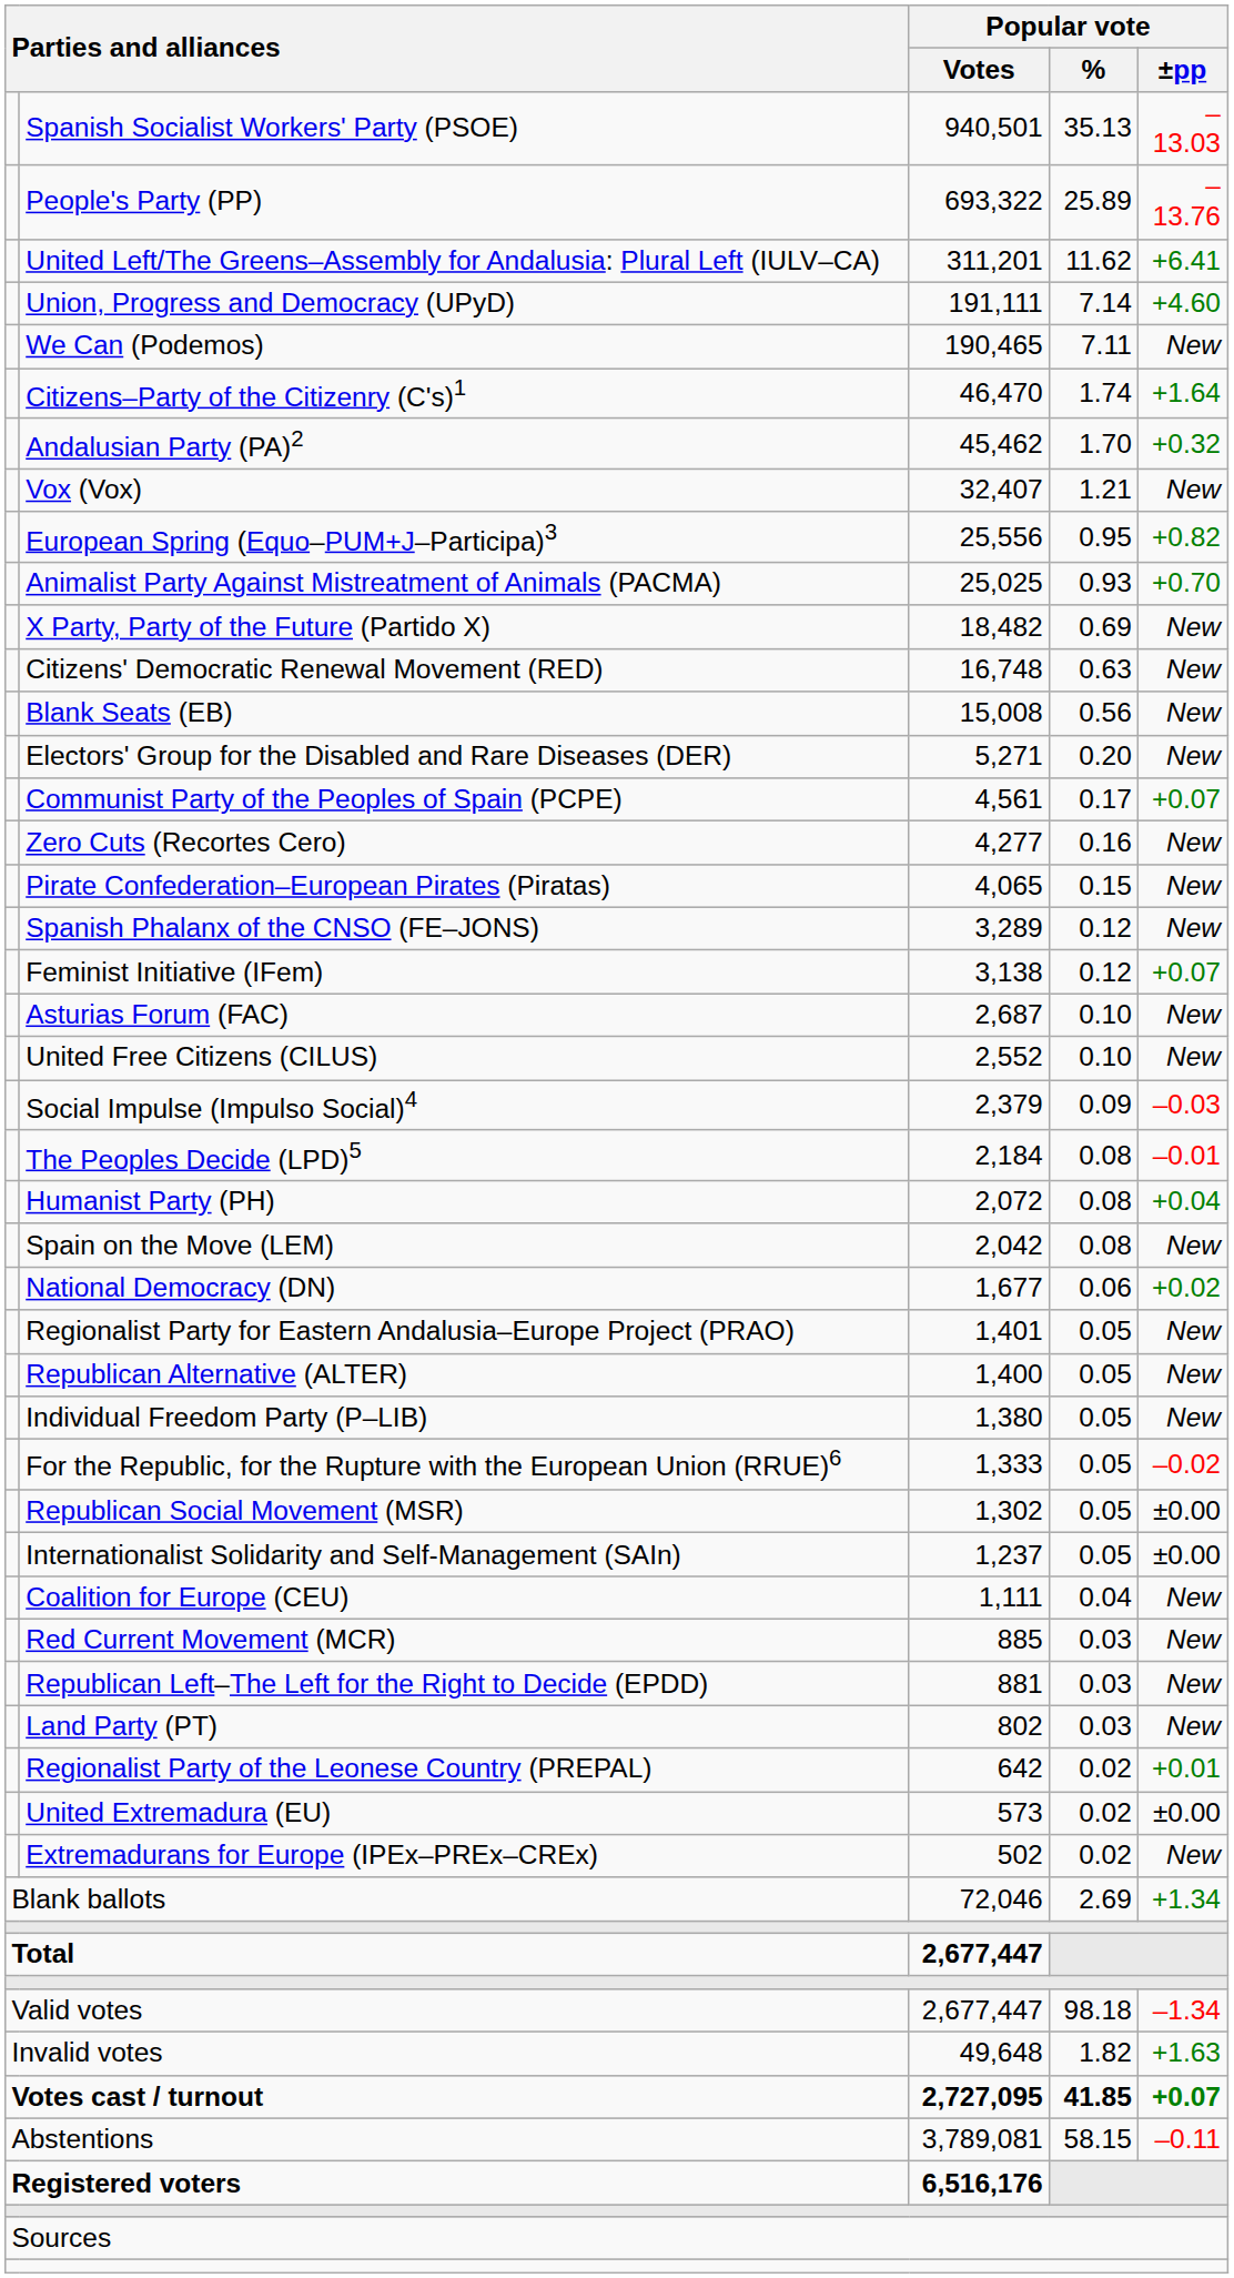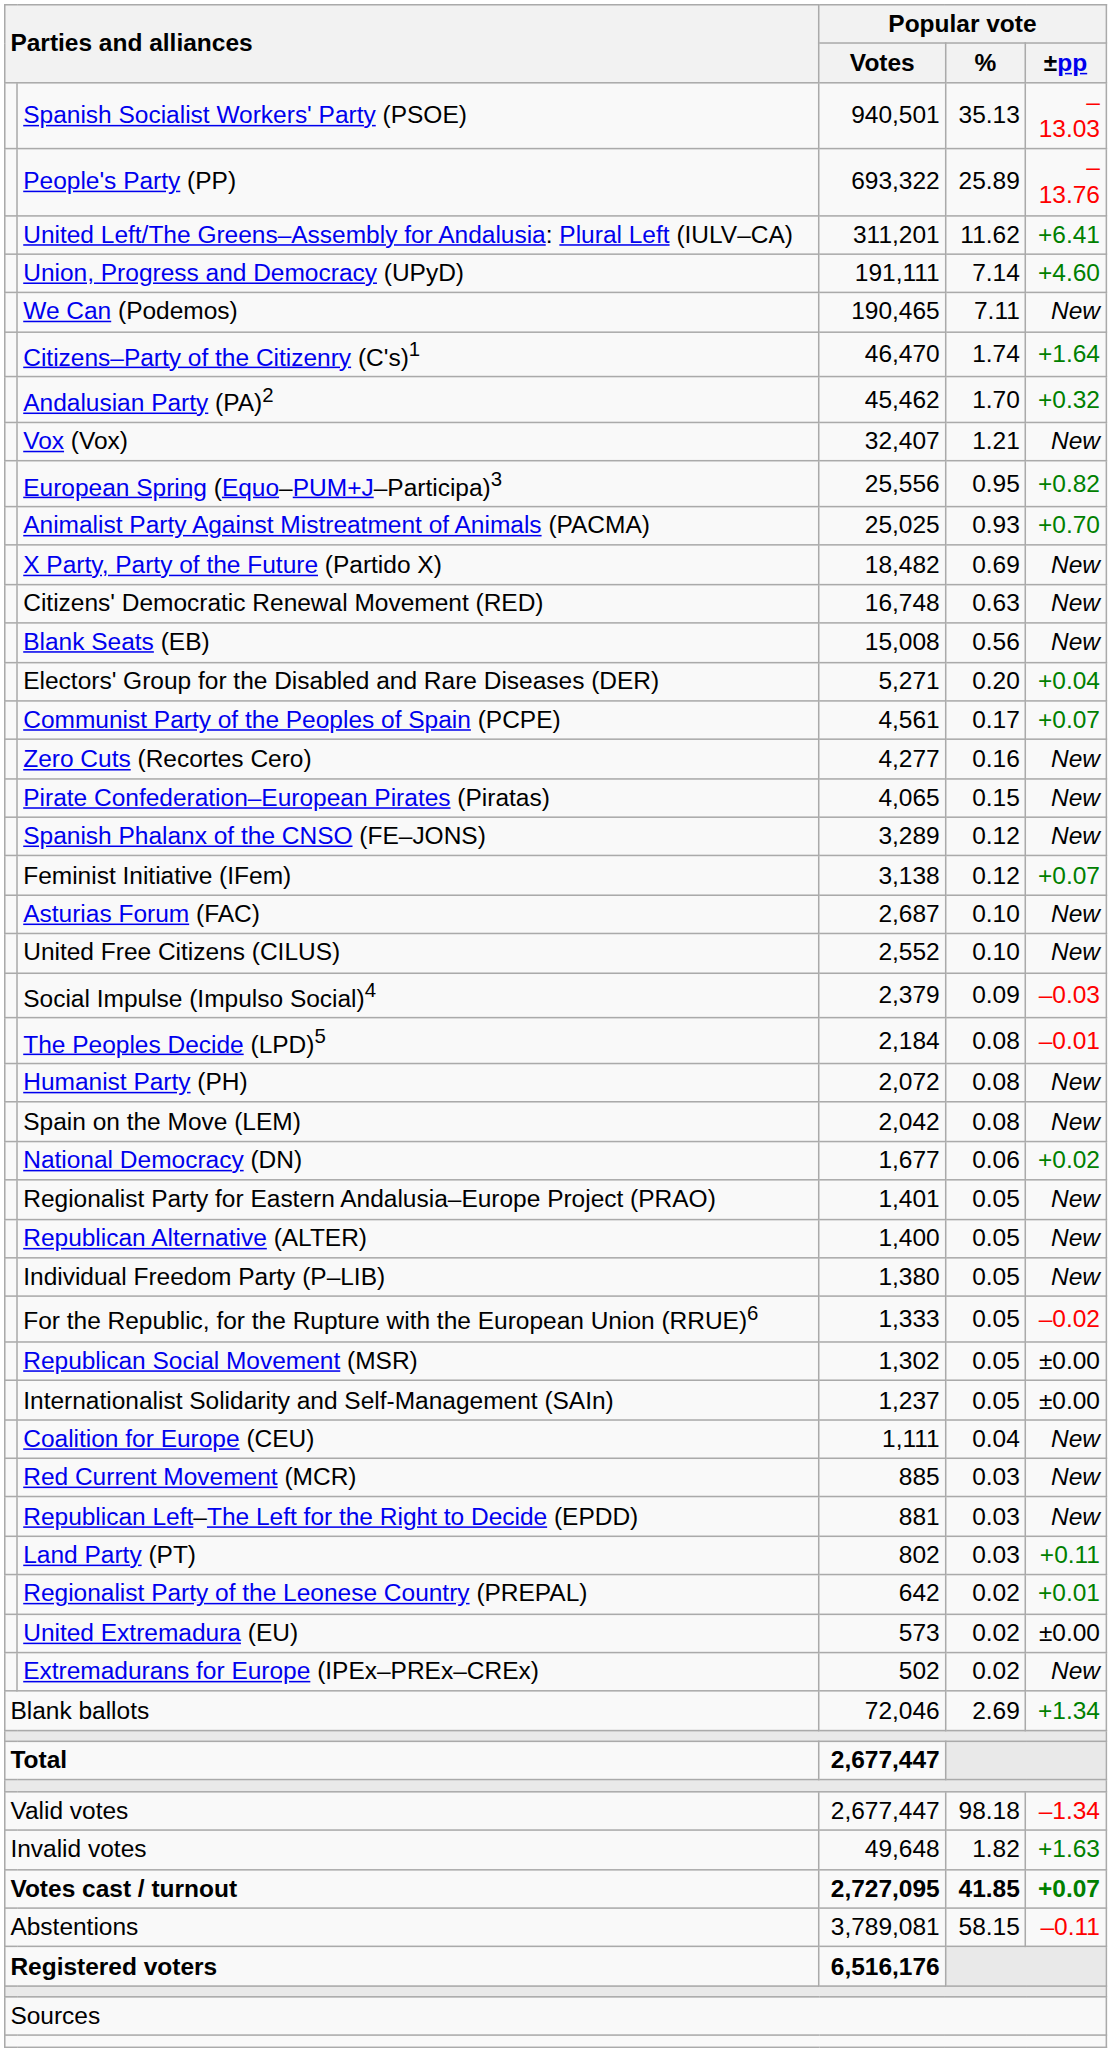Electors' Group for the Disabled and Rare Diseases (DER) | Popular vote / ±pp: New -> +0.04
Humanist Party (PH) | Popular vote / ±pp: +0.04 -> New
Land Party (PT) | Popular vote / ±pp: New -> +0.11
